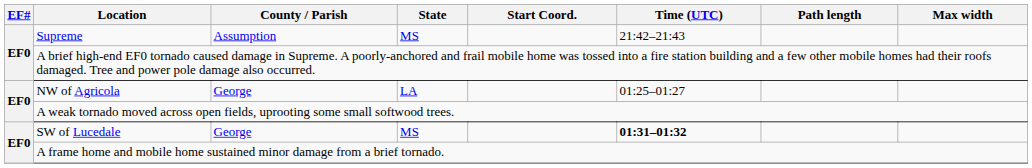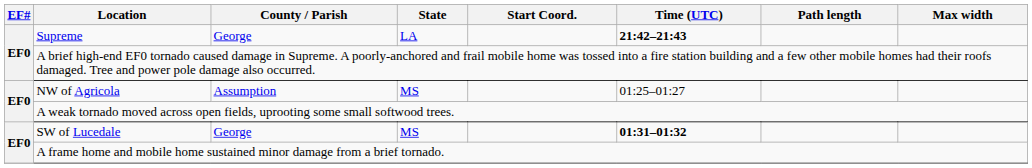Supreme | County / Parish: Assumption -> George
Supreme | State: MS -> LA
Supreme | Time (UTC): normal -> bold
NW of Agricola | County / Parish: George -> Assumption
NW of Agricola | State: LA -> MS
